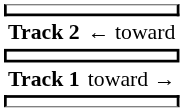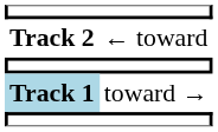row 2 | column 1: no background -> lightblue background
